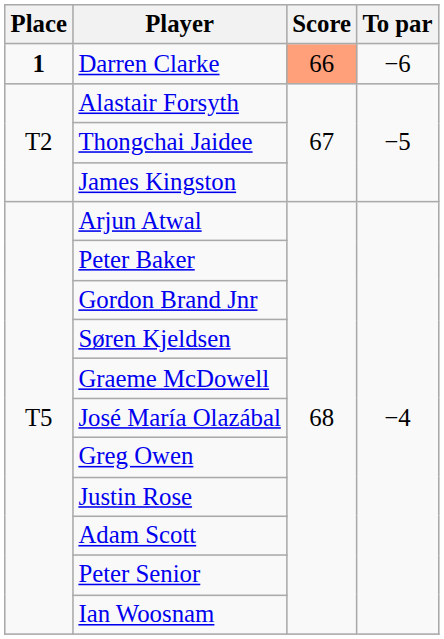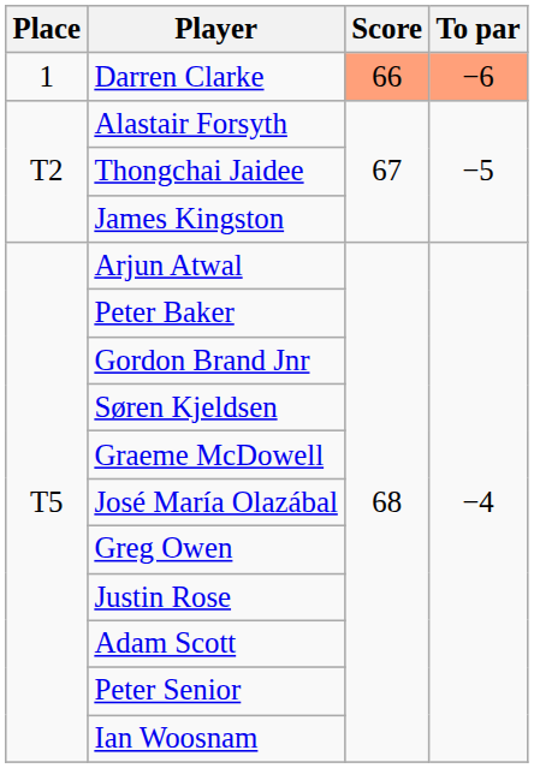Darren Clarke | Place: bold -> normal
Darren Clarke | To par: no background -> lightsalmon background
